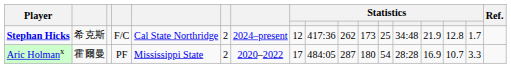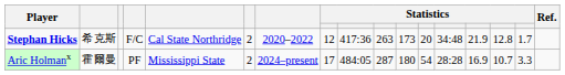Stephan Hicks | column 7: 2024–present -> 2020–2022
Stephan Hicks | column 10: 262 -> 263
Stephan Hicks | column 12: 25 -> 20
Aric Holmanx | column 7: 2020–2022 -> 2024–present
